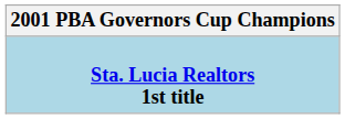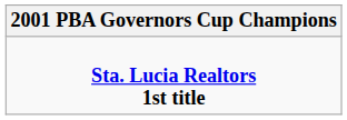row 2 | column 1: lightblue background -> no background
